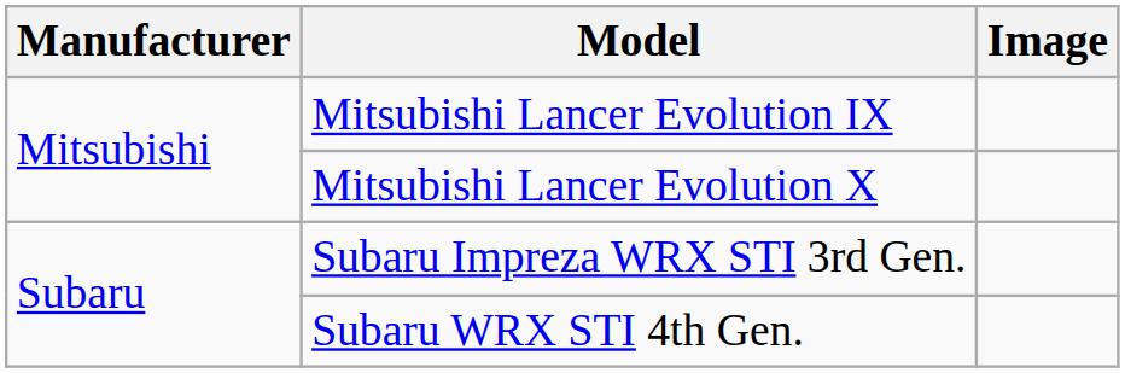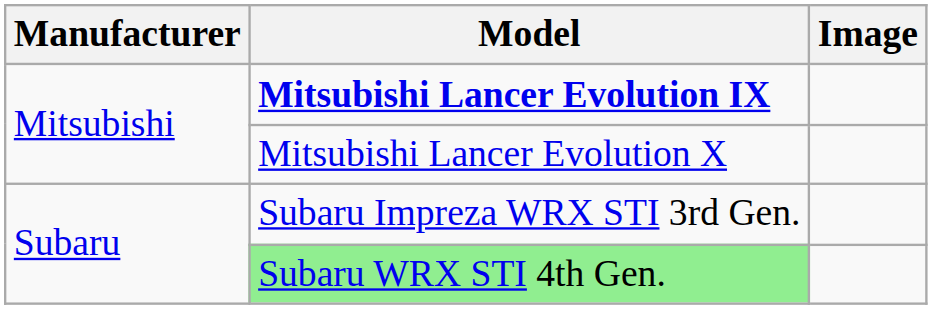Mitsubishi Lancer Evolution IX | Model: normal -> bold
Subaru WRX STI 4th Gen. | Model: no background -> lightgreen background
